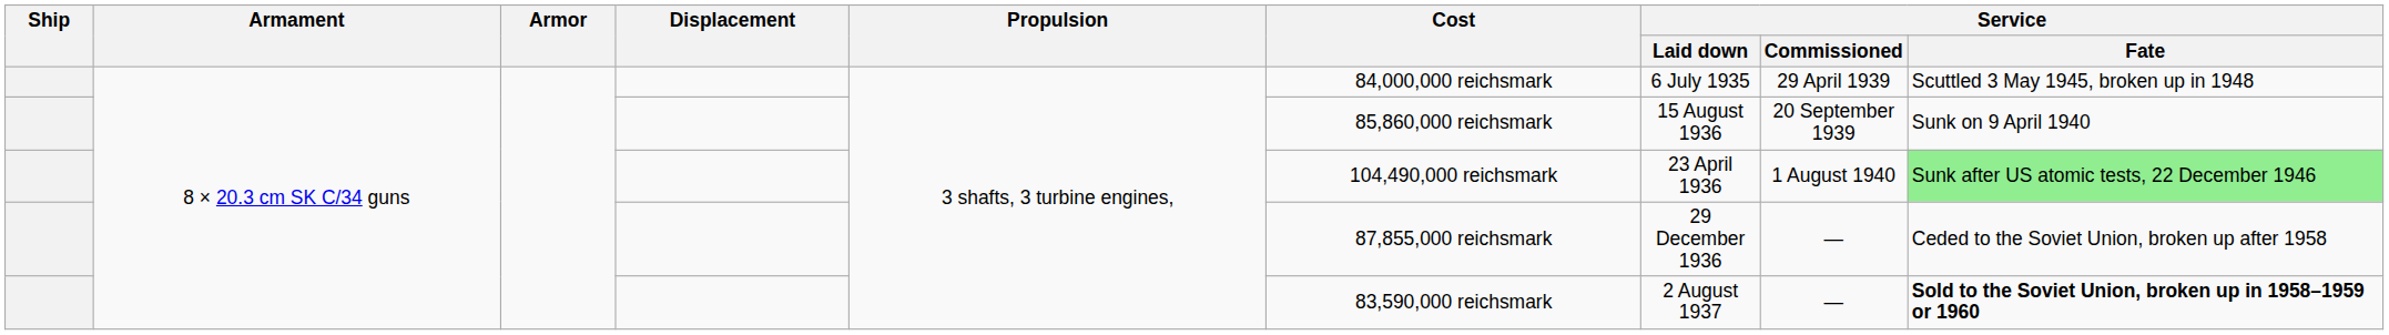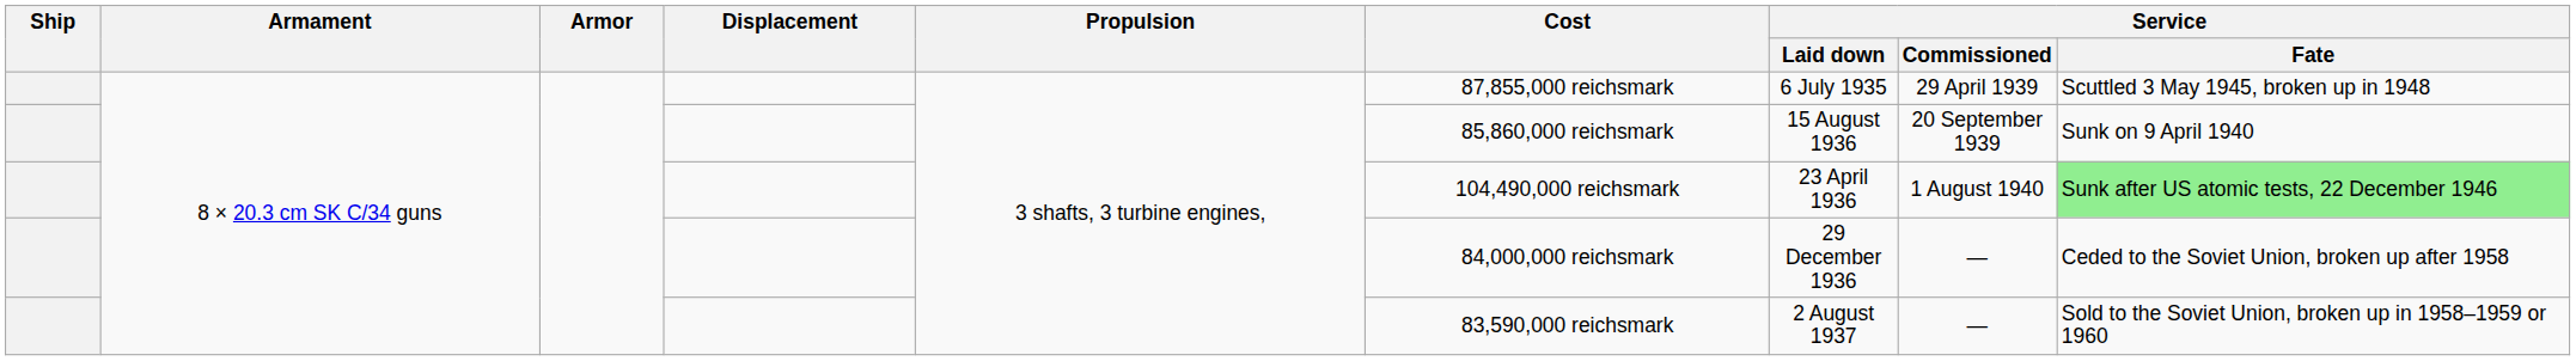row 3 | Cost: 84,000,000 reichsmark -> 87,855,000 reichsmark
row 6 | Cost: 87,855,000 reichsmark -> 84,000,000 reichsmark
row 7 | Service / Fate: bold -> normal
